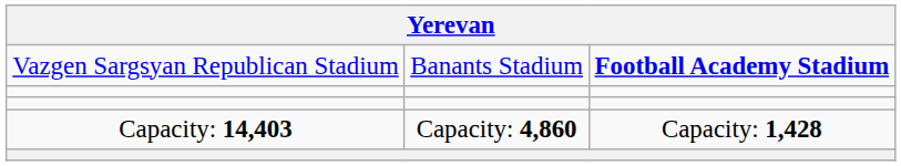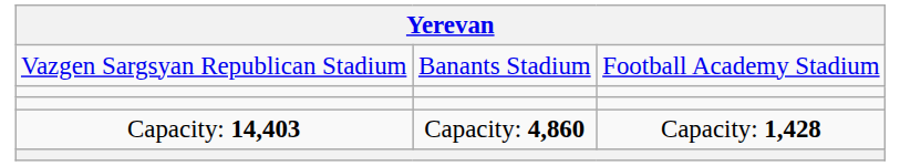Vazgen Sargsyan Republican Stadium | column 3: bold -> normal
